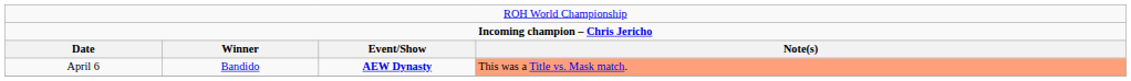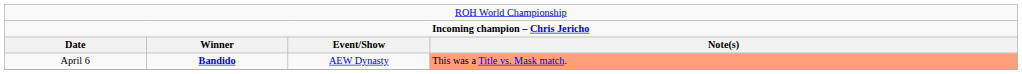April 6 | column 2: normal -> bold
April 6 | column 3: bold -> normal
